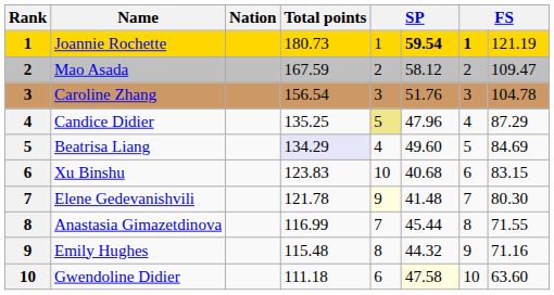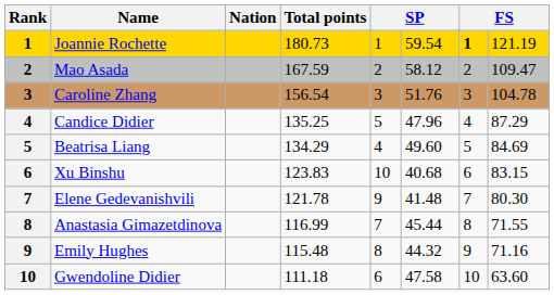Joannie Rochette | column 6: bold -> normal
Candice Didier | column 5: khaki background -> no background
Beatrisa Liang | Total points: lavender background -> no background
Elene Gedevanishvili | column 5: lightyellow background -> no background
Gwendoline Didier | column 6: lightyellow background -> no background
